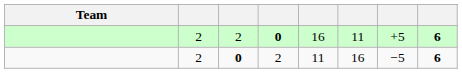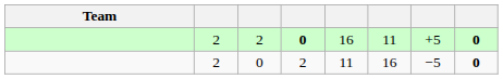row 2 | column 8: 6 -> 0
row 3 | column 3: bold -> normal
row 3 | column 8: 6 -> 0
